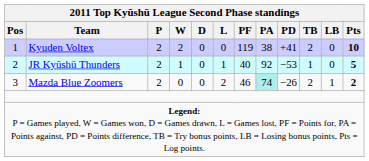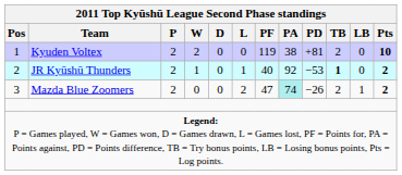Kyuden Voltex | PD: +41 -> +81
JR Kyūshū Thunders | TB: normal -> bold
JR Kyūshū Thunders | Pts: 5 -> 2
Mazda Blue Zoomers | PF: 46 -> 47
